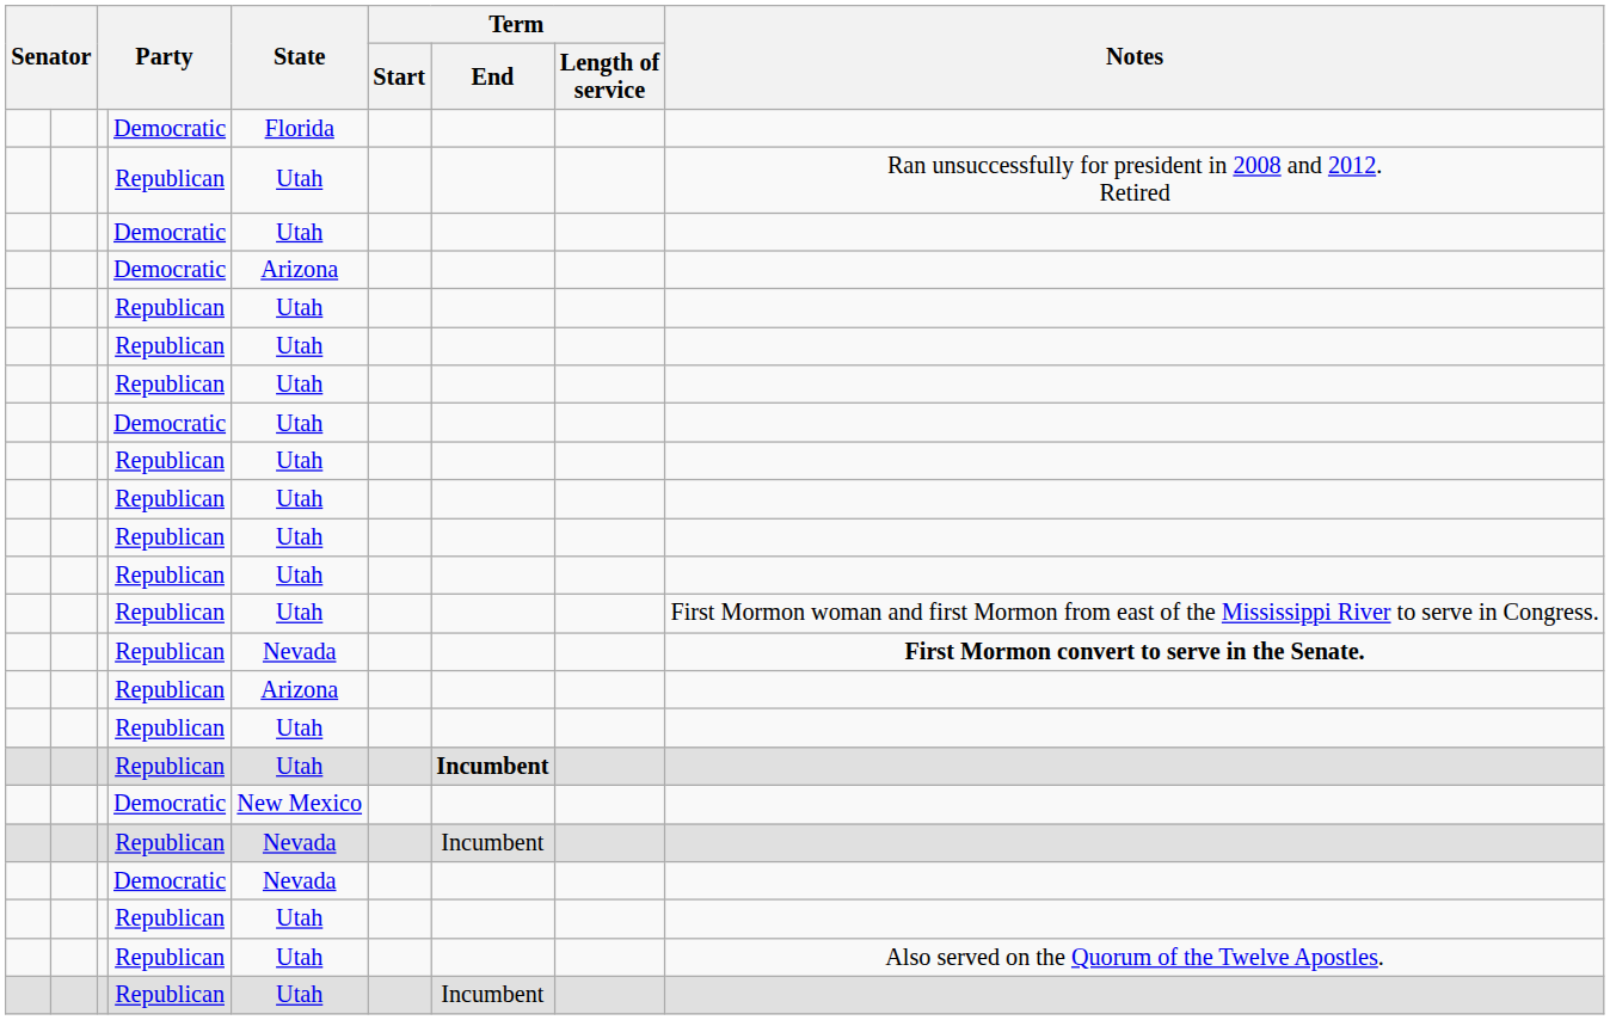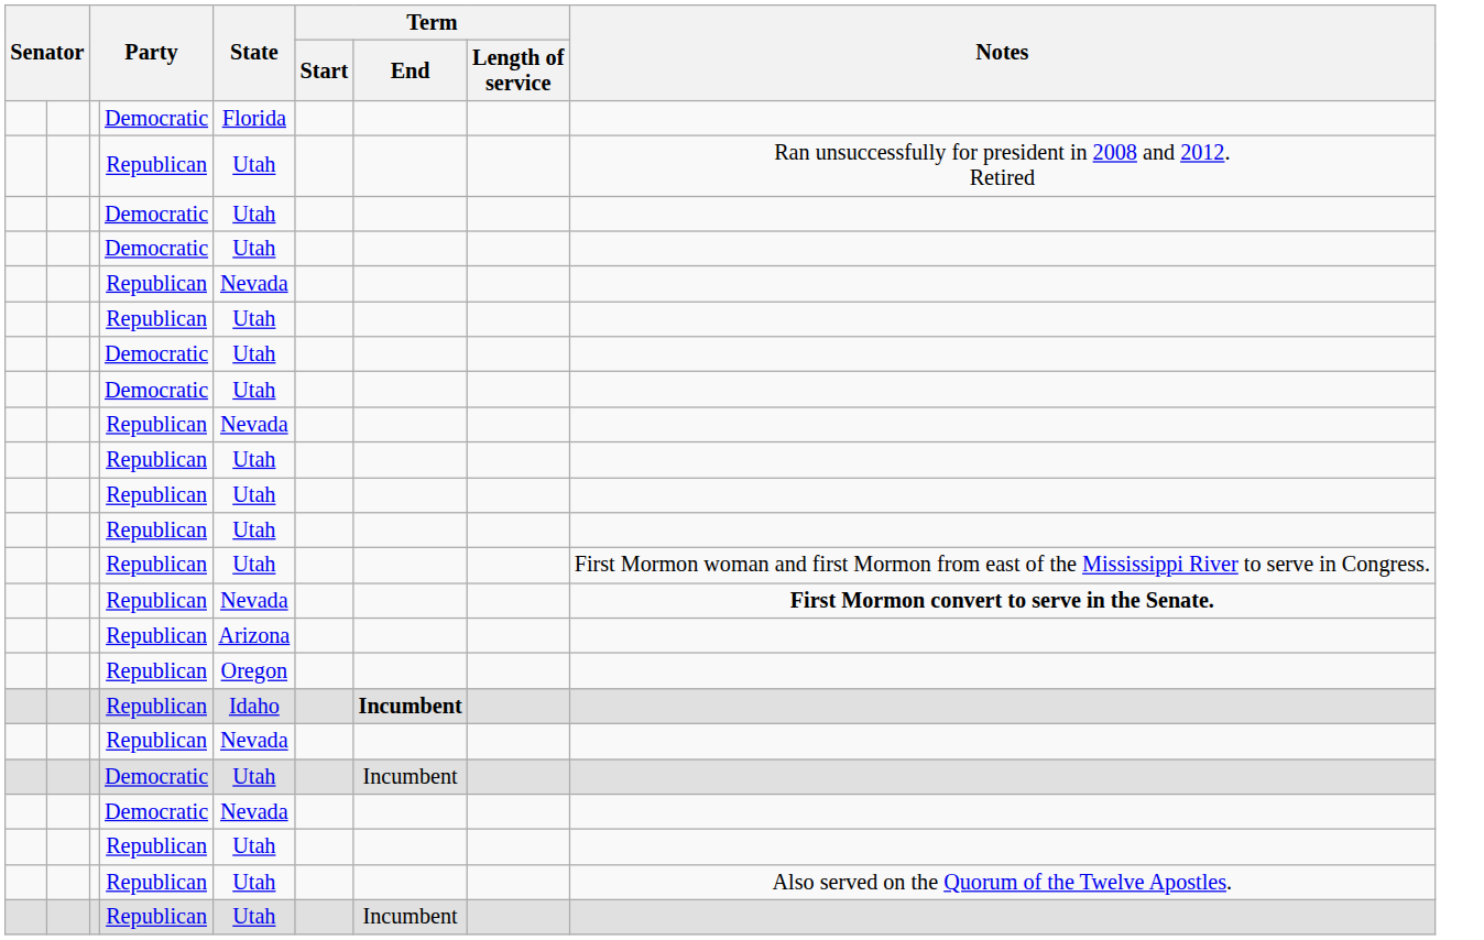row 6 | State: Arizona -> Utah
row 7 | State: Utah -> Nevada
row 9 | column 4: Republican -> Democratic
row 11 | State: Utah -> Nevada
row 18 | State: Utah -> Oregon
row 19 | State: Utah -> Idaho
row 20 | column 4: Democratic -> Republican
row 20 | State: New Mexico -> Nevada
row 21 | column 4: Republican -> Democratic
row 21 | State: Nevada -> Utah
